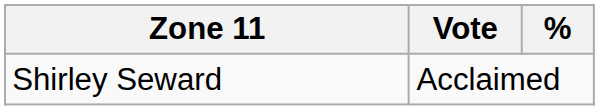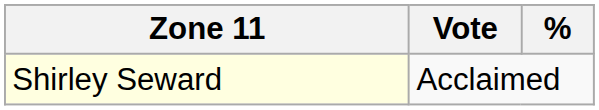Shirley Seward | Zone 11: no background -> lightyellow background
